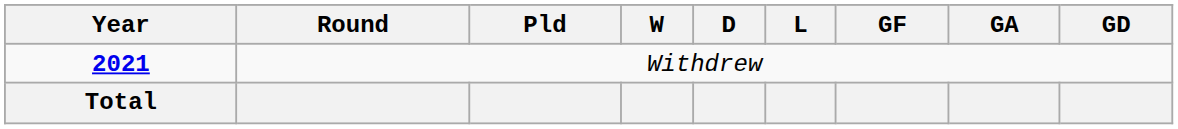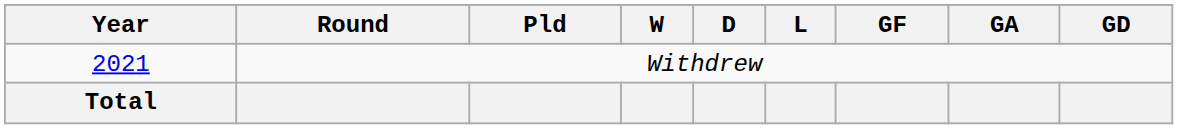Withdrew | Year: bold -> normal
